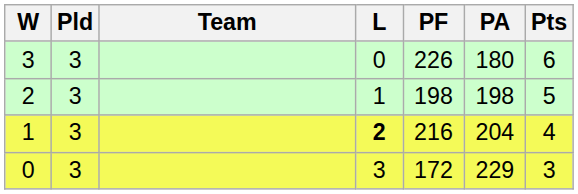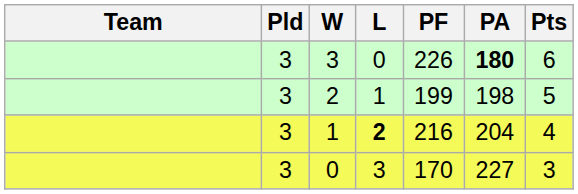columns swapped: Team <-> W
row 2 | PA: normal -> bold
row 3 | PF: 198 -> 199
row 5 | PF: 172 -> 170
row 5 | PA: 229 -> 227
